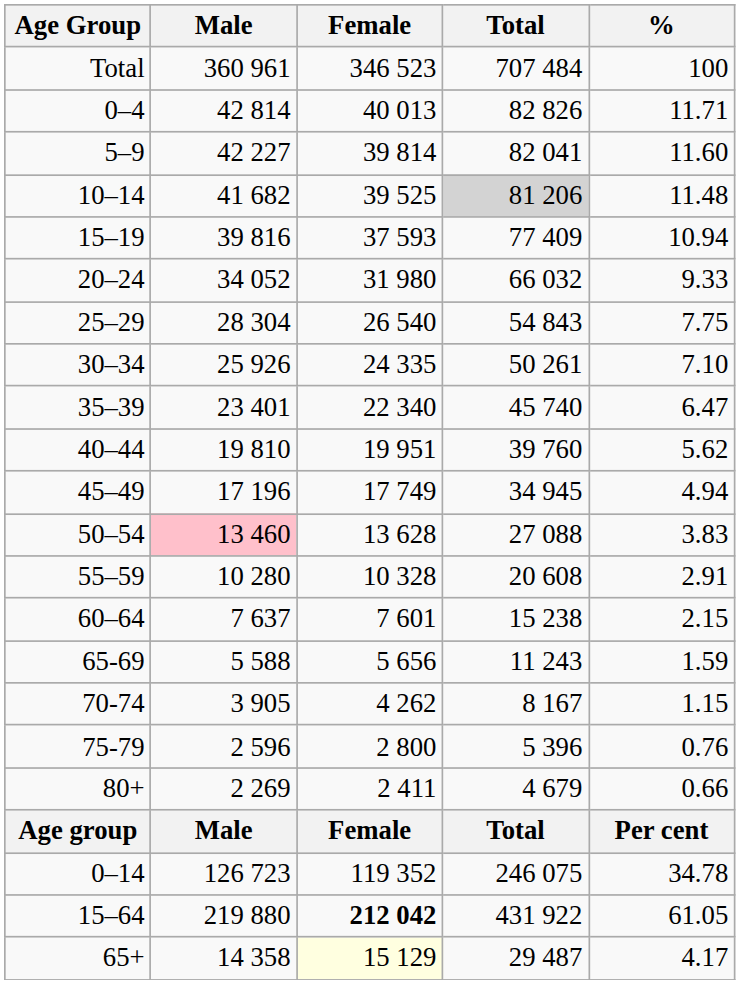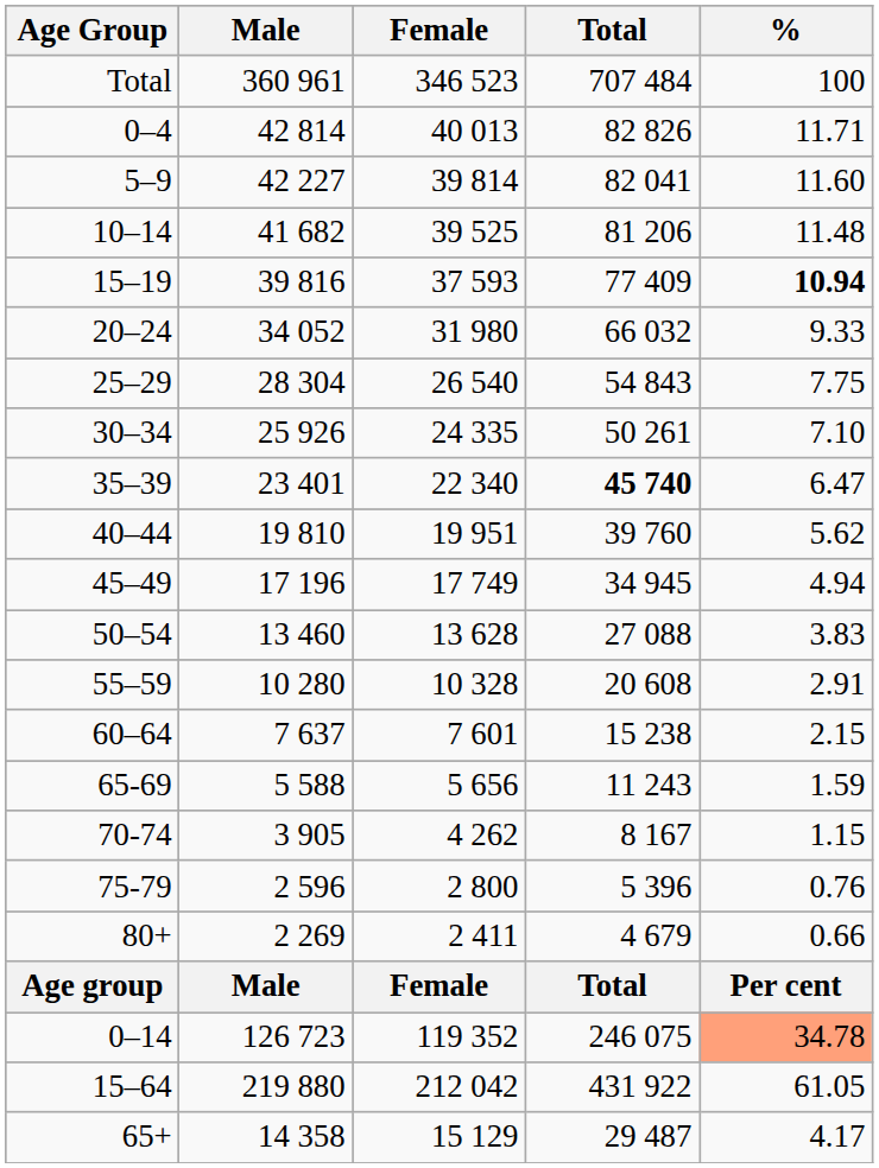10–14 | Total: lightgrey background -> no background
15–19 | %: normal -> bold
35–39 | Total: normal -> bold
50–54 | Male: pink background -> no background
0–14 | %: no background -> lightsalmon background
15–64 | Female: bold -> normal
65+ | Female: lightyellow background -> no background
